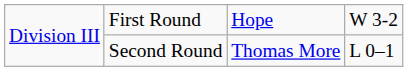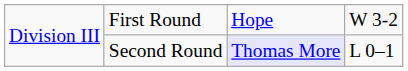Division III / Second Round | column 3: no background -> lavender background
